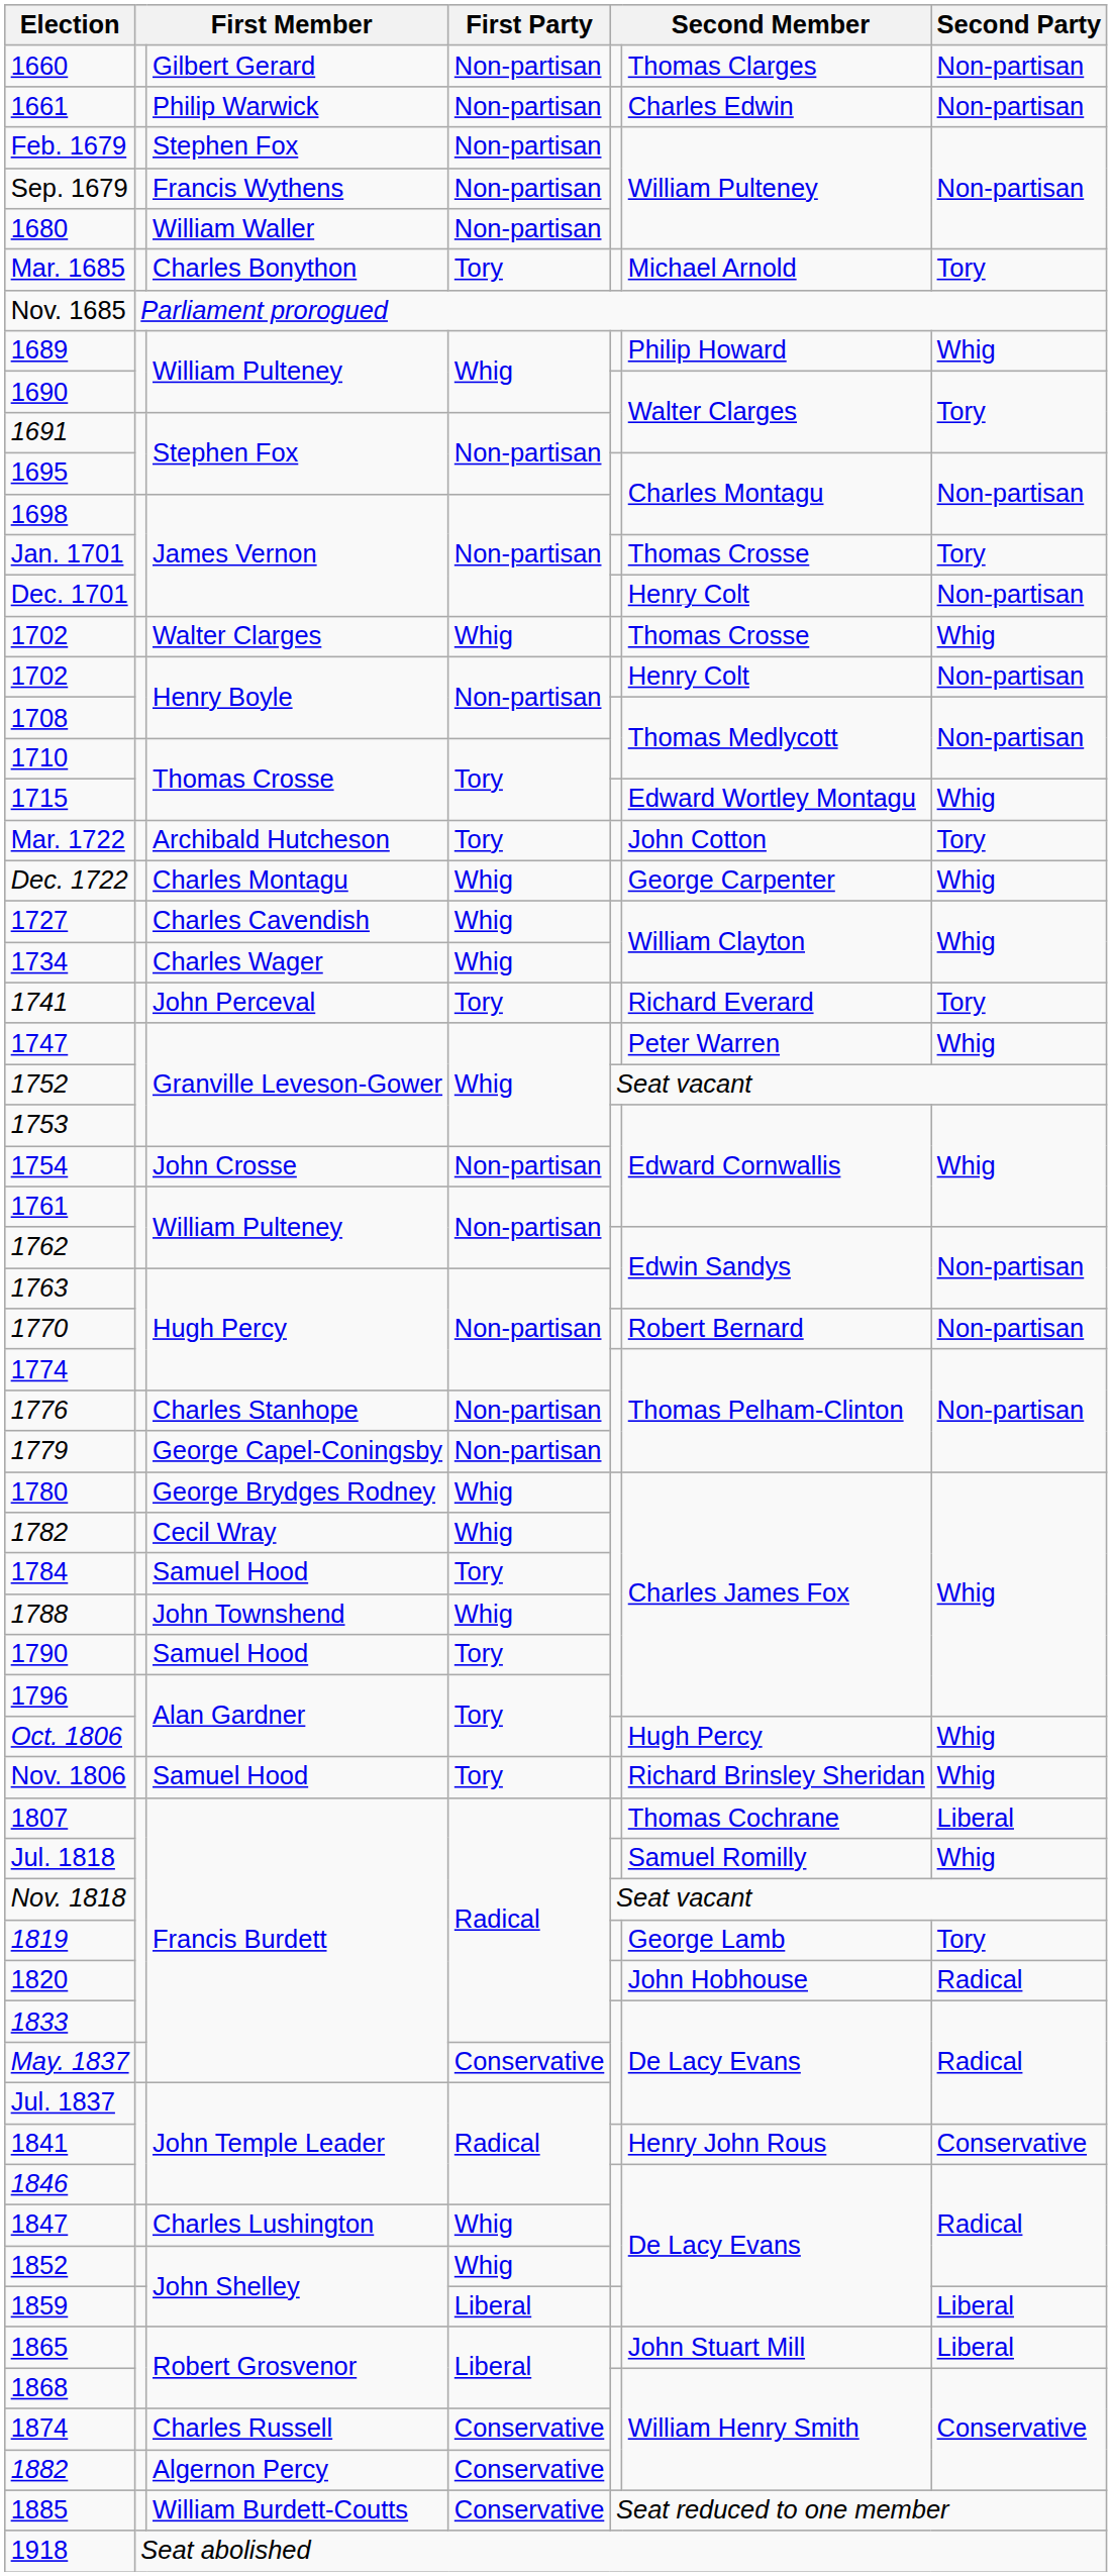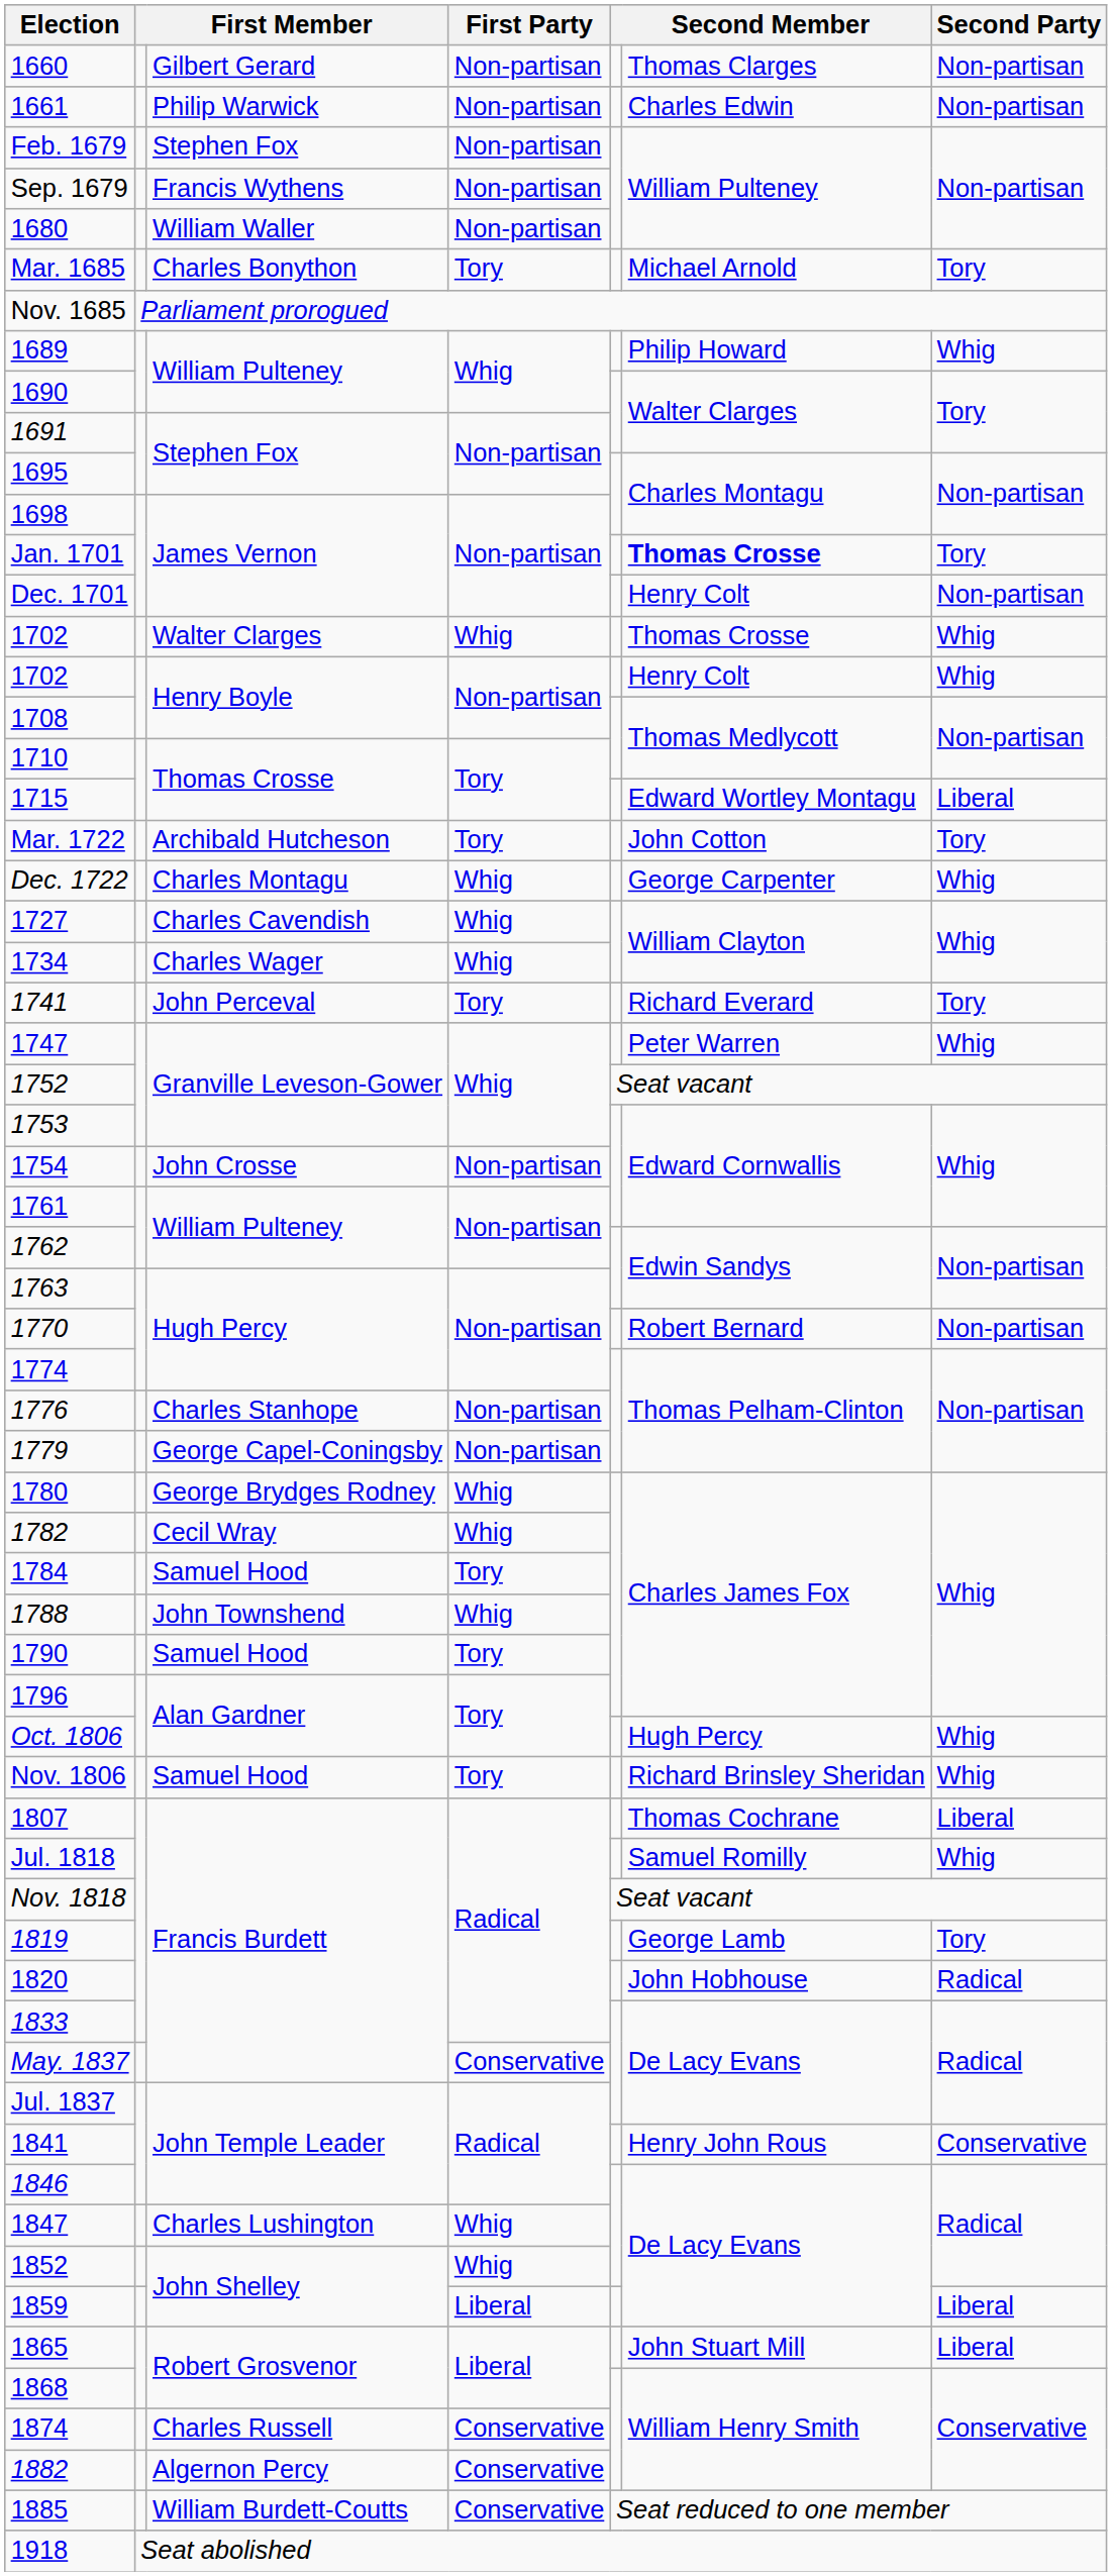Jan. 1701 | column 6: normal -> bold
1702 / Henry Boyle | Second Party: Non-partisan -> Whig
1715 | Second Party: Whig -> Liberal
